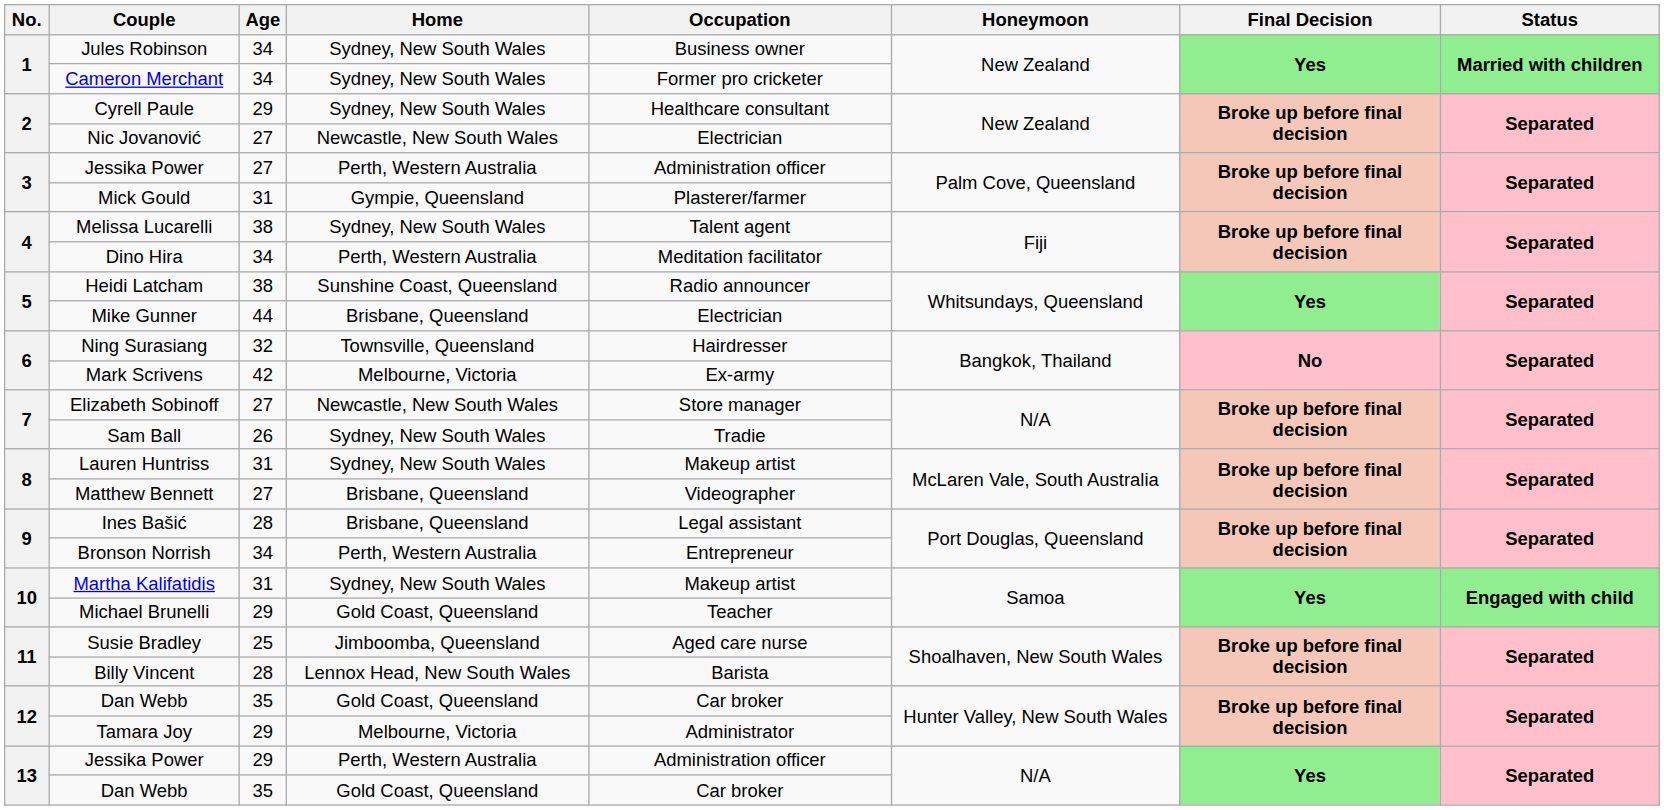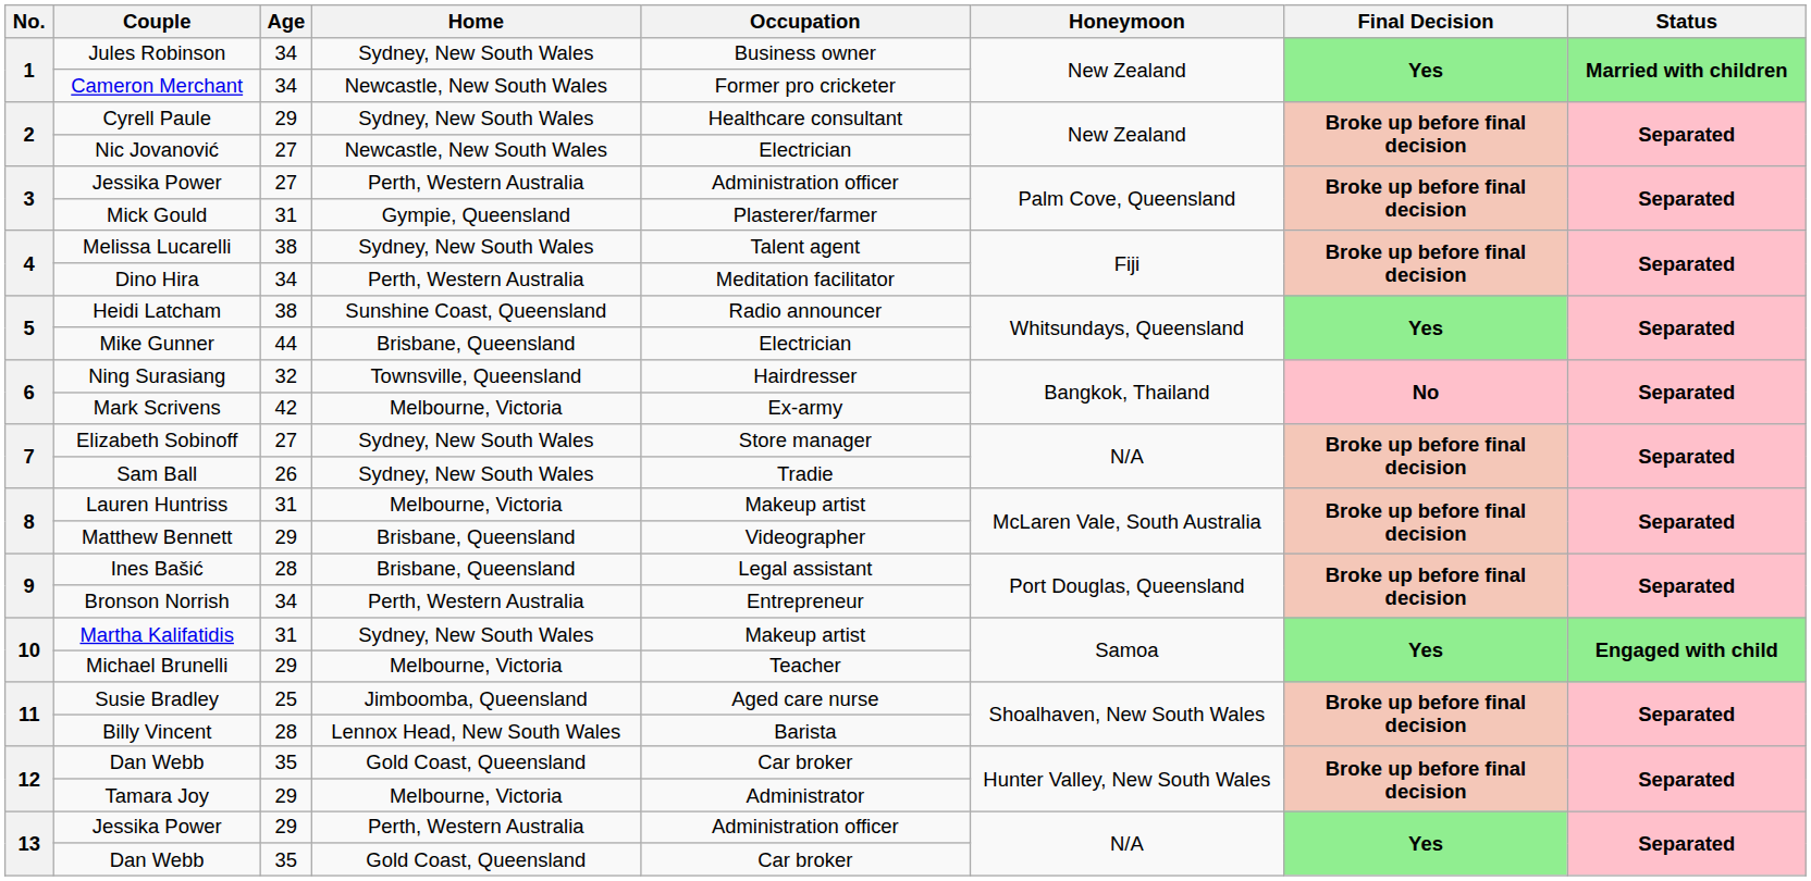Cameron Merchant | Home: Sydney, New South Wales -> Newcastle, New South Wales
Elizabeth Sobinoff | Home: Newcastle, New South Wales -> Sydney, New South Wales
Lauren Huntriss | Home: Sydney, New South Wales -> Melbourne, Victoria
Matthew Bennett | Age: 27 -> 29
Michael Brunelli | Home: Gold Coast, Queensland -> Melbourne, Victoria
